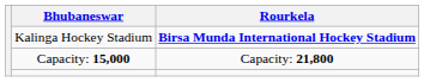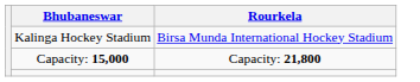Kalinga Hockey Stadium | Rourkela: bold -> normal
